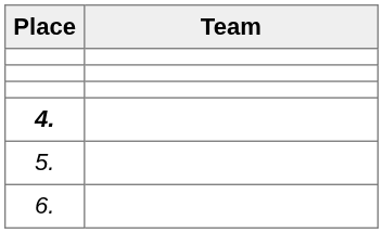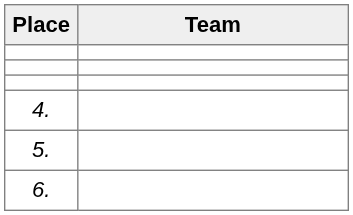row 5 | Place: bold -> normal
